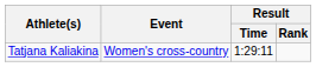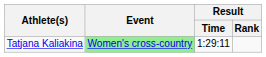Tatjana Kaliakina | Event: no background -> lightgreen background
